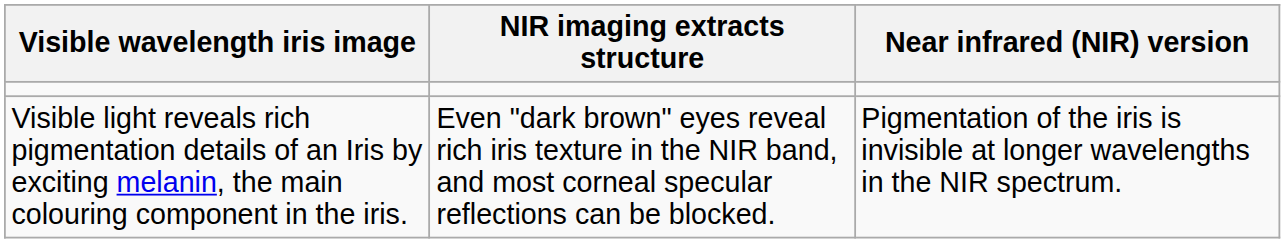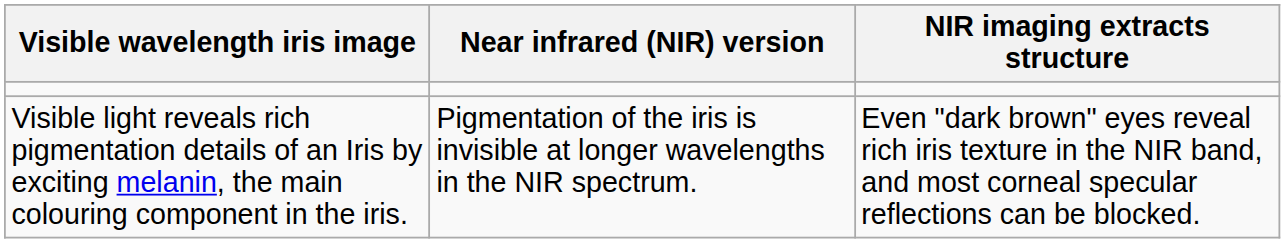columns swapped: Near infrared (NIR) version <-> NIR imaging extracts structure
